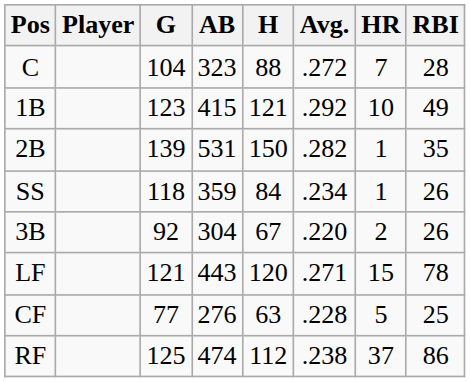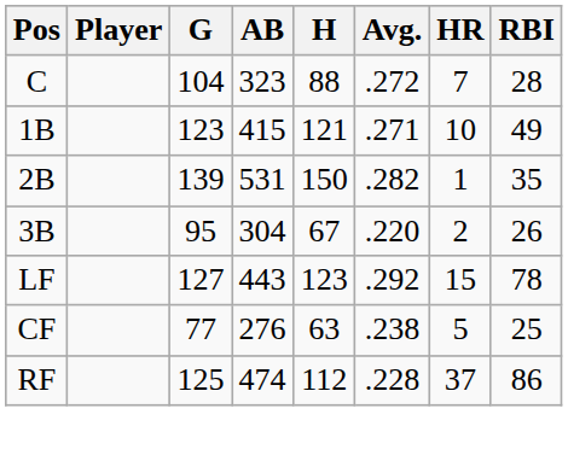1B | Avg.: .292 -> .271
- row: SS | 118 | 359 | 84 | .234 | 1 | 26
3B | G: 92 -> 95
LF | G: 121 -> 127
LF | H: 120 -> 123
LF | Avg.: .271 -> .292
CF | Avg.: .228 -> .238
RF | Avg.: .238 -> .228
